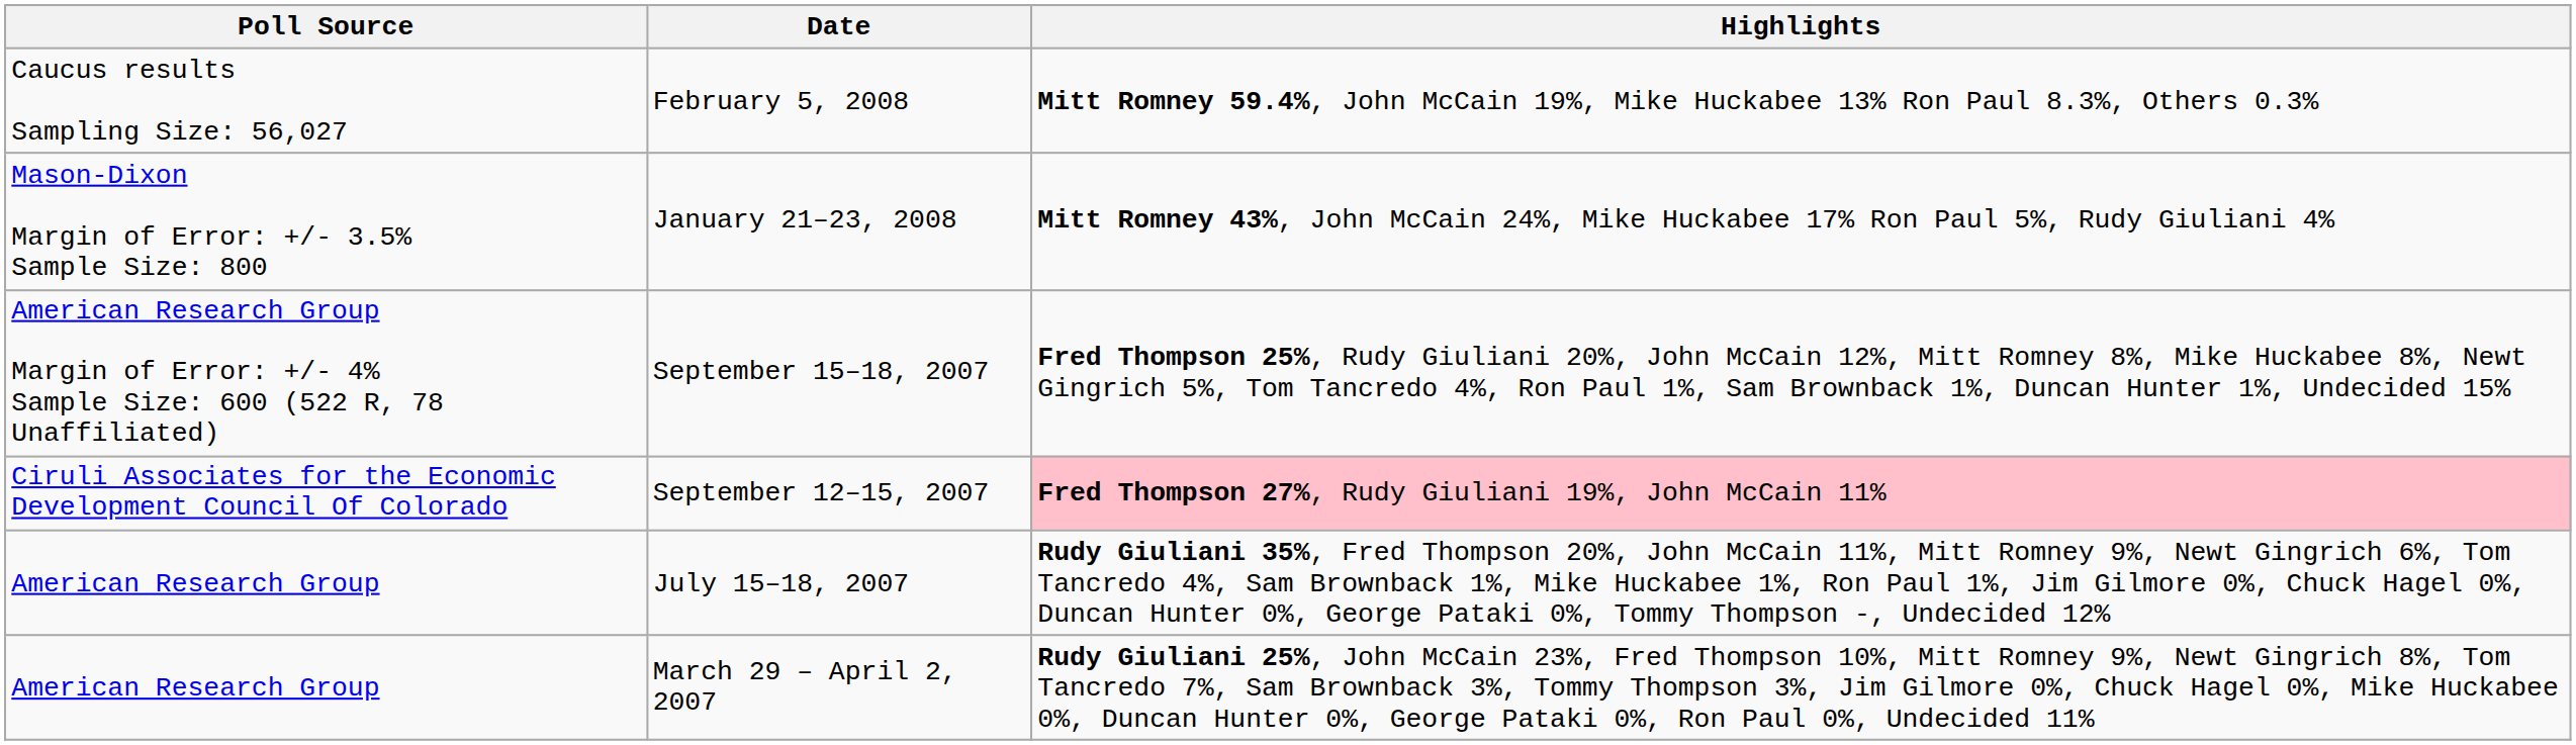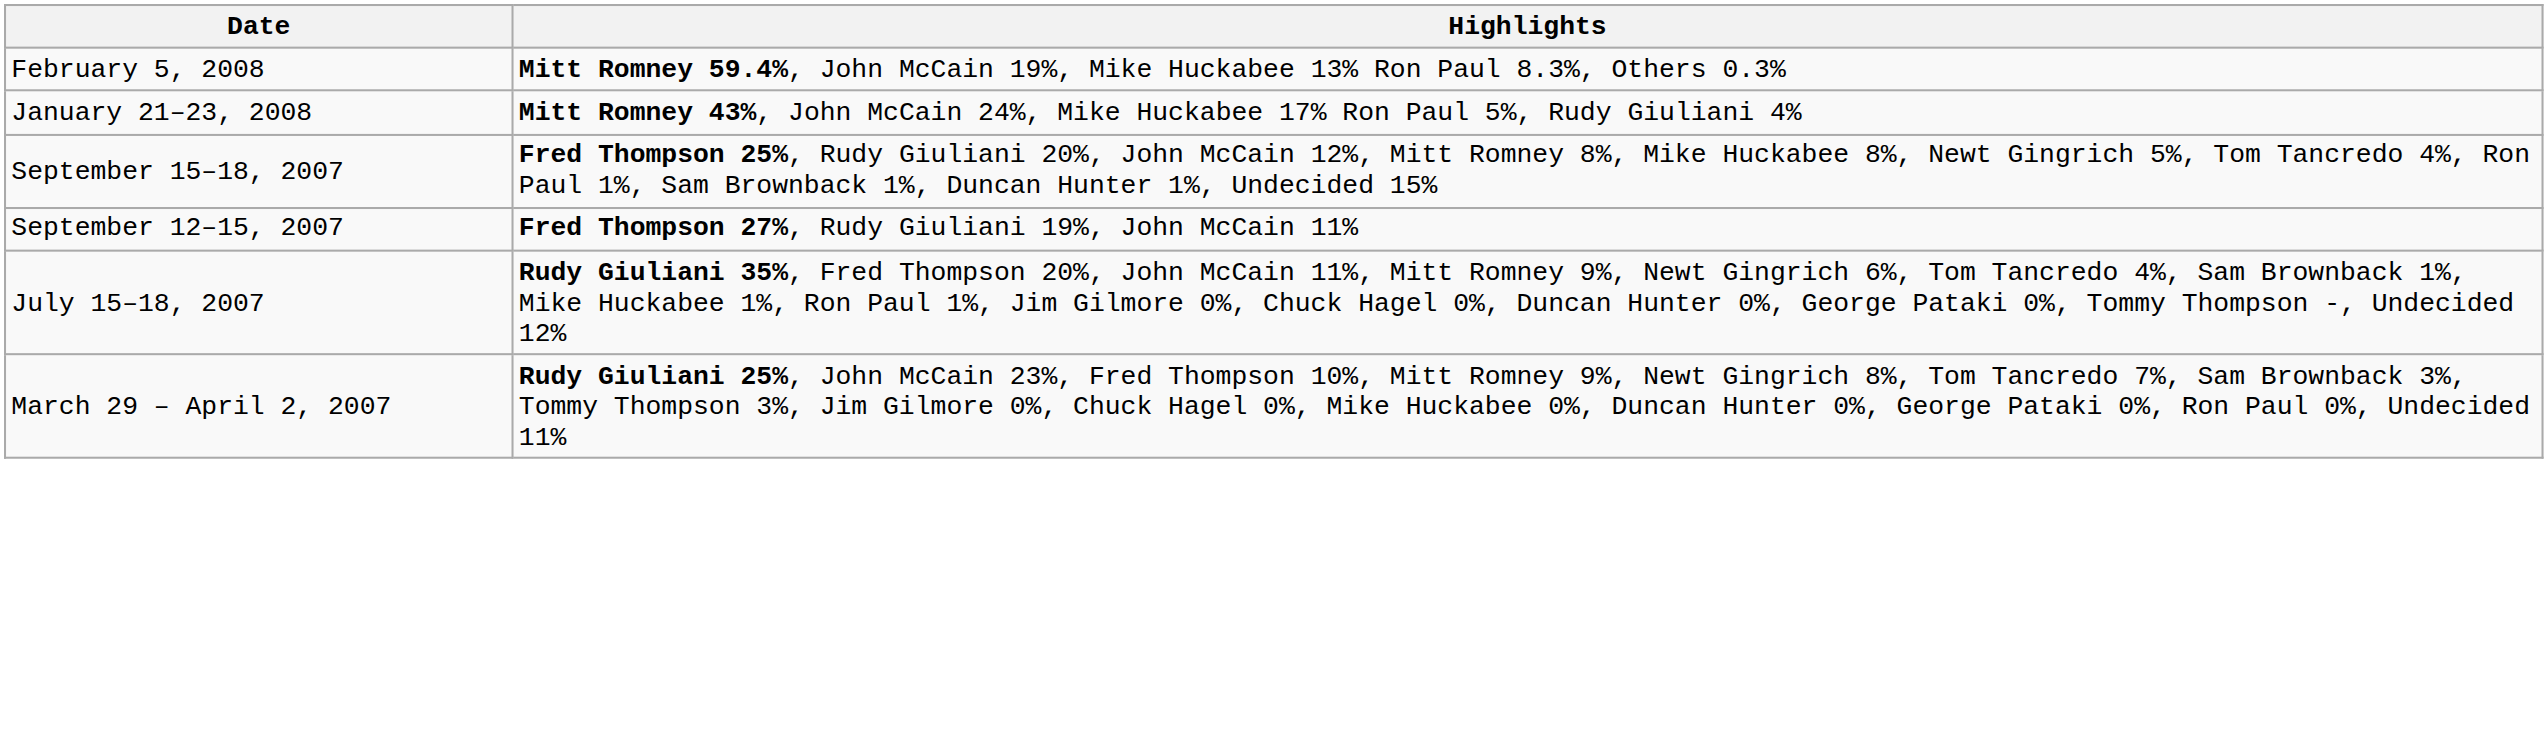- column: Poll Source | Caucus results Sampling Size: 56,027 | Mason-Dixon Margin of Error: +/- 3.5% Sample Size: 800 | American Research Group Margin of Error: +/- 4% Sample Size: 600 (522 R, 78 Unaffiliated) | Ciruli Associates for the Economic Development Council Of Colorado | American Research Group | American Research Group
September 12–15, 2007 | Highlights: pink background -> no background
